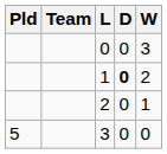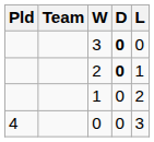columns swapped: W <-> L
row 2 | D: normal -> bold
row 5 | Pld: 5 -> 4
